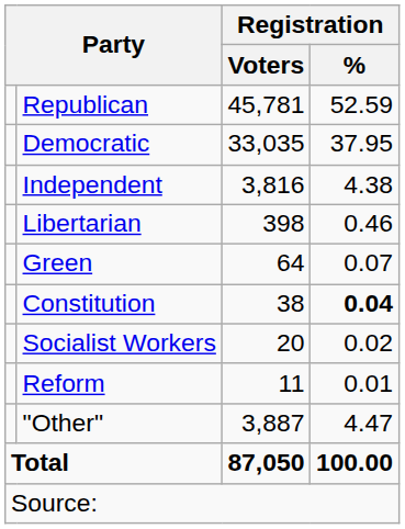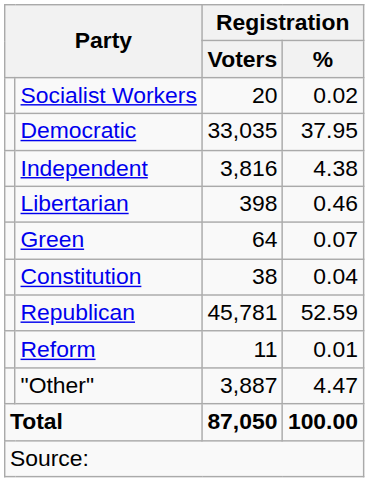rows swapped: Republican <-> Socialist Workers
Constitution | Registration / %: bold -> normal
